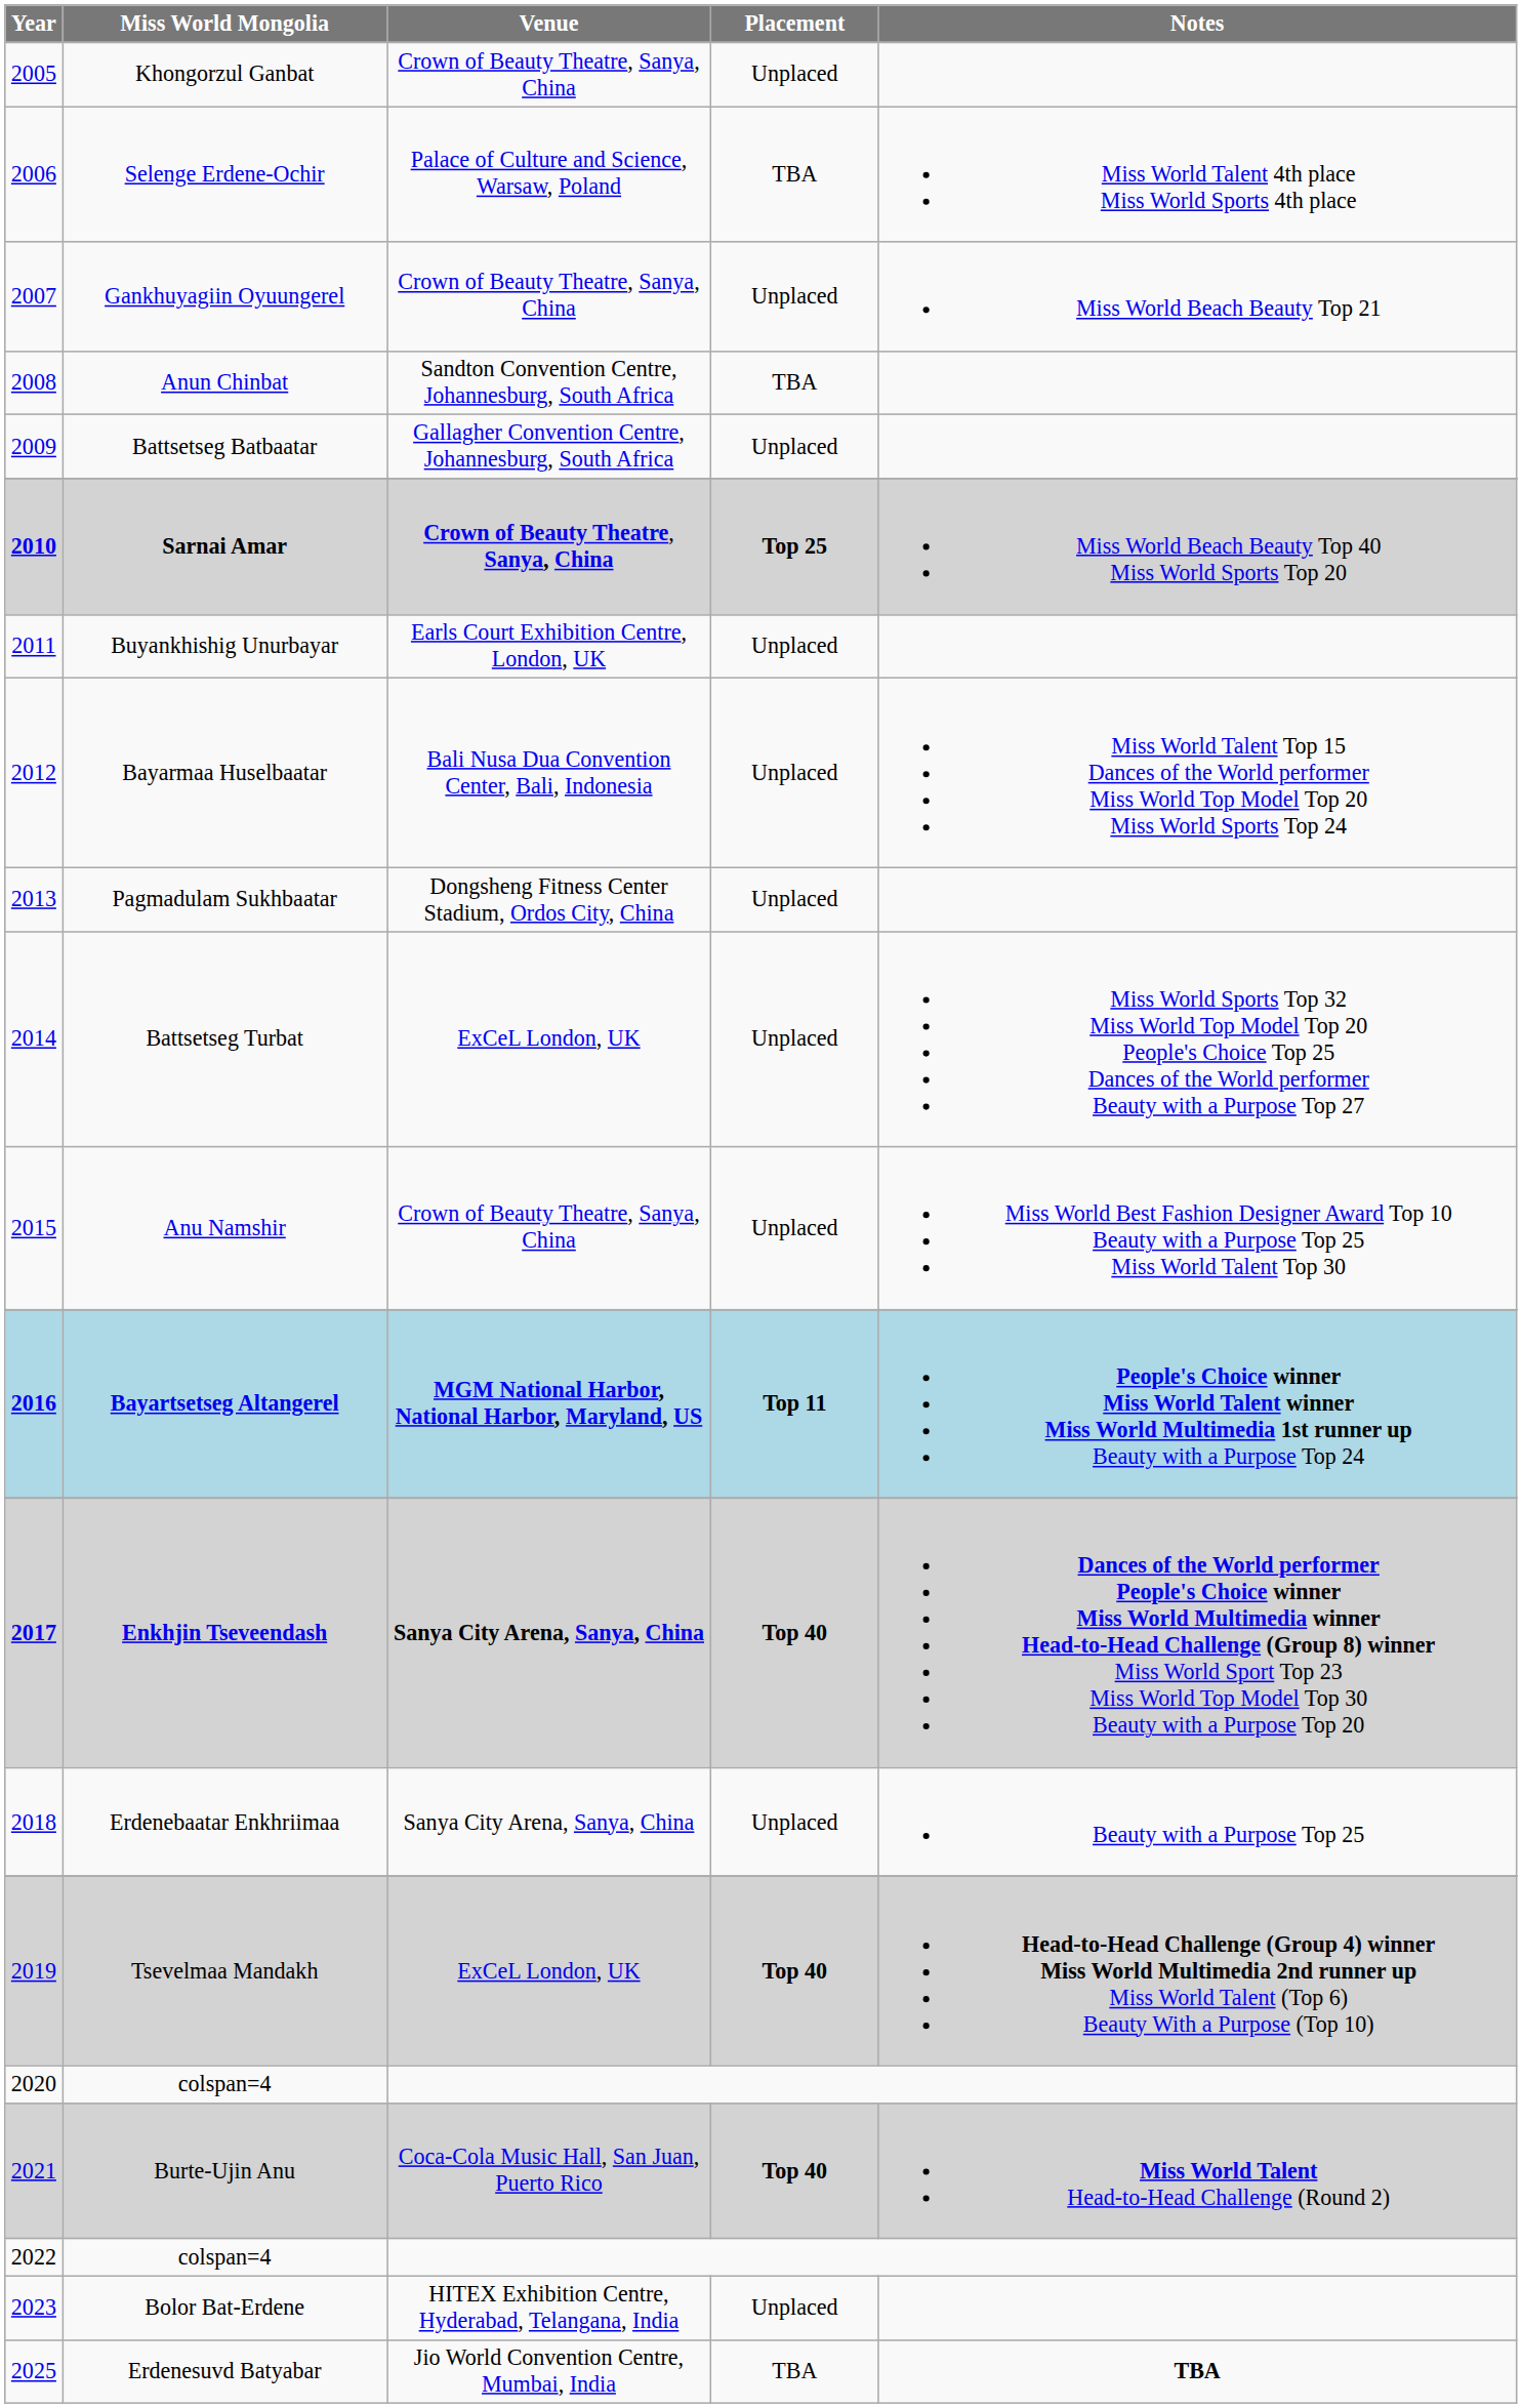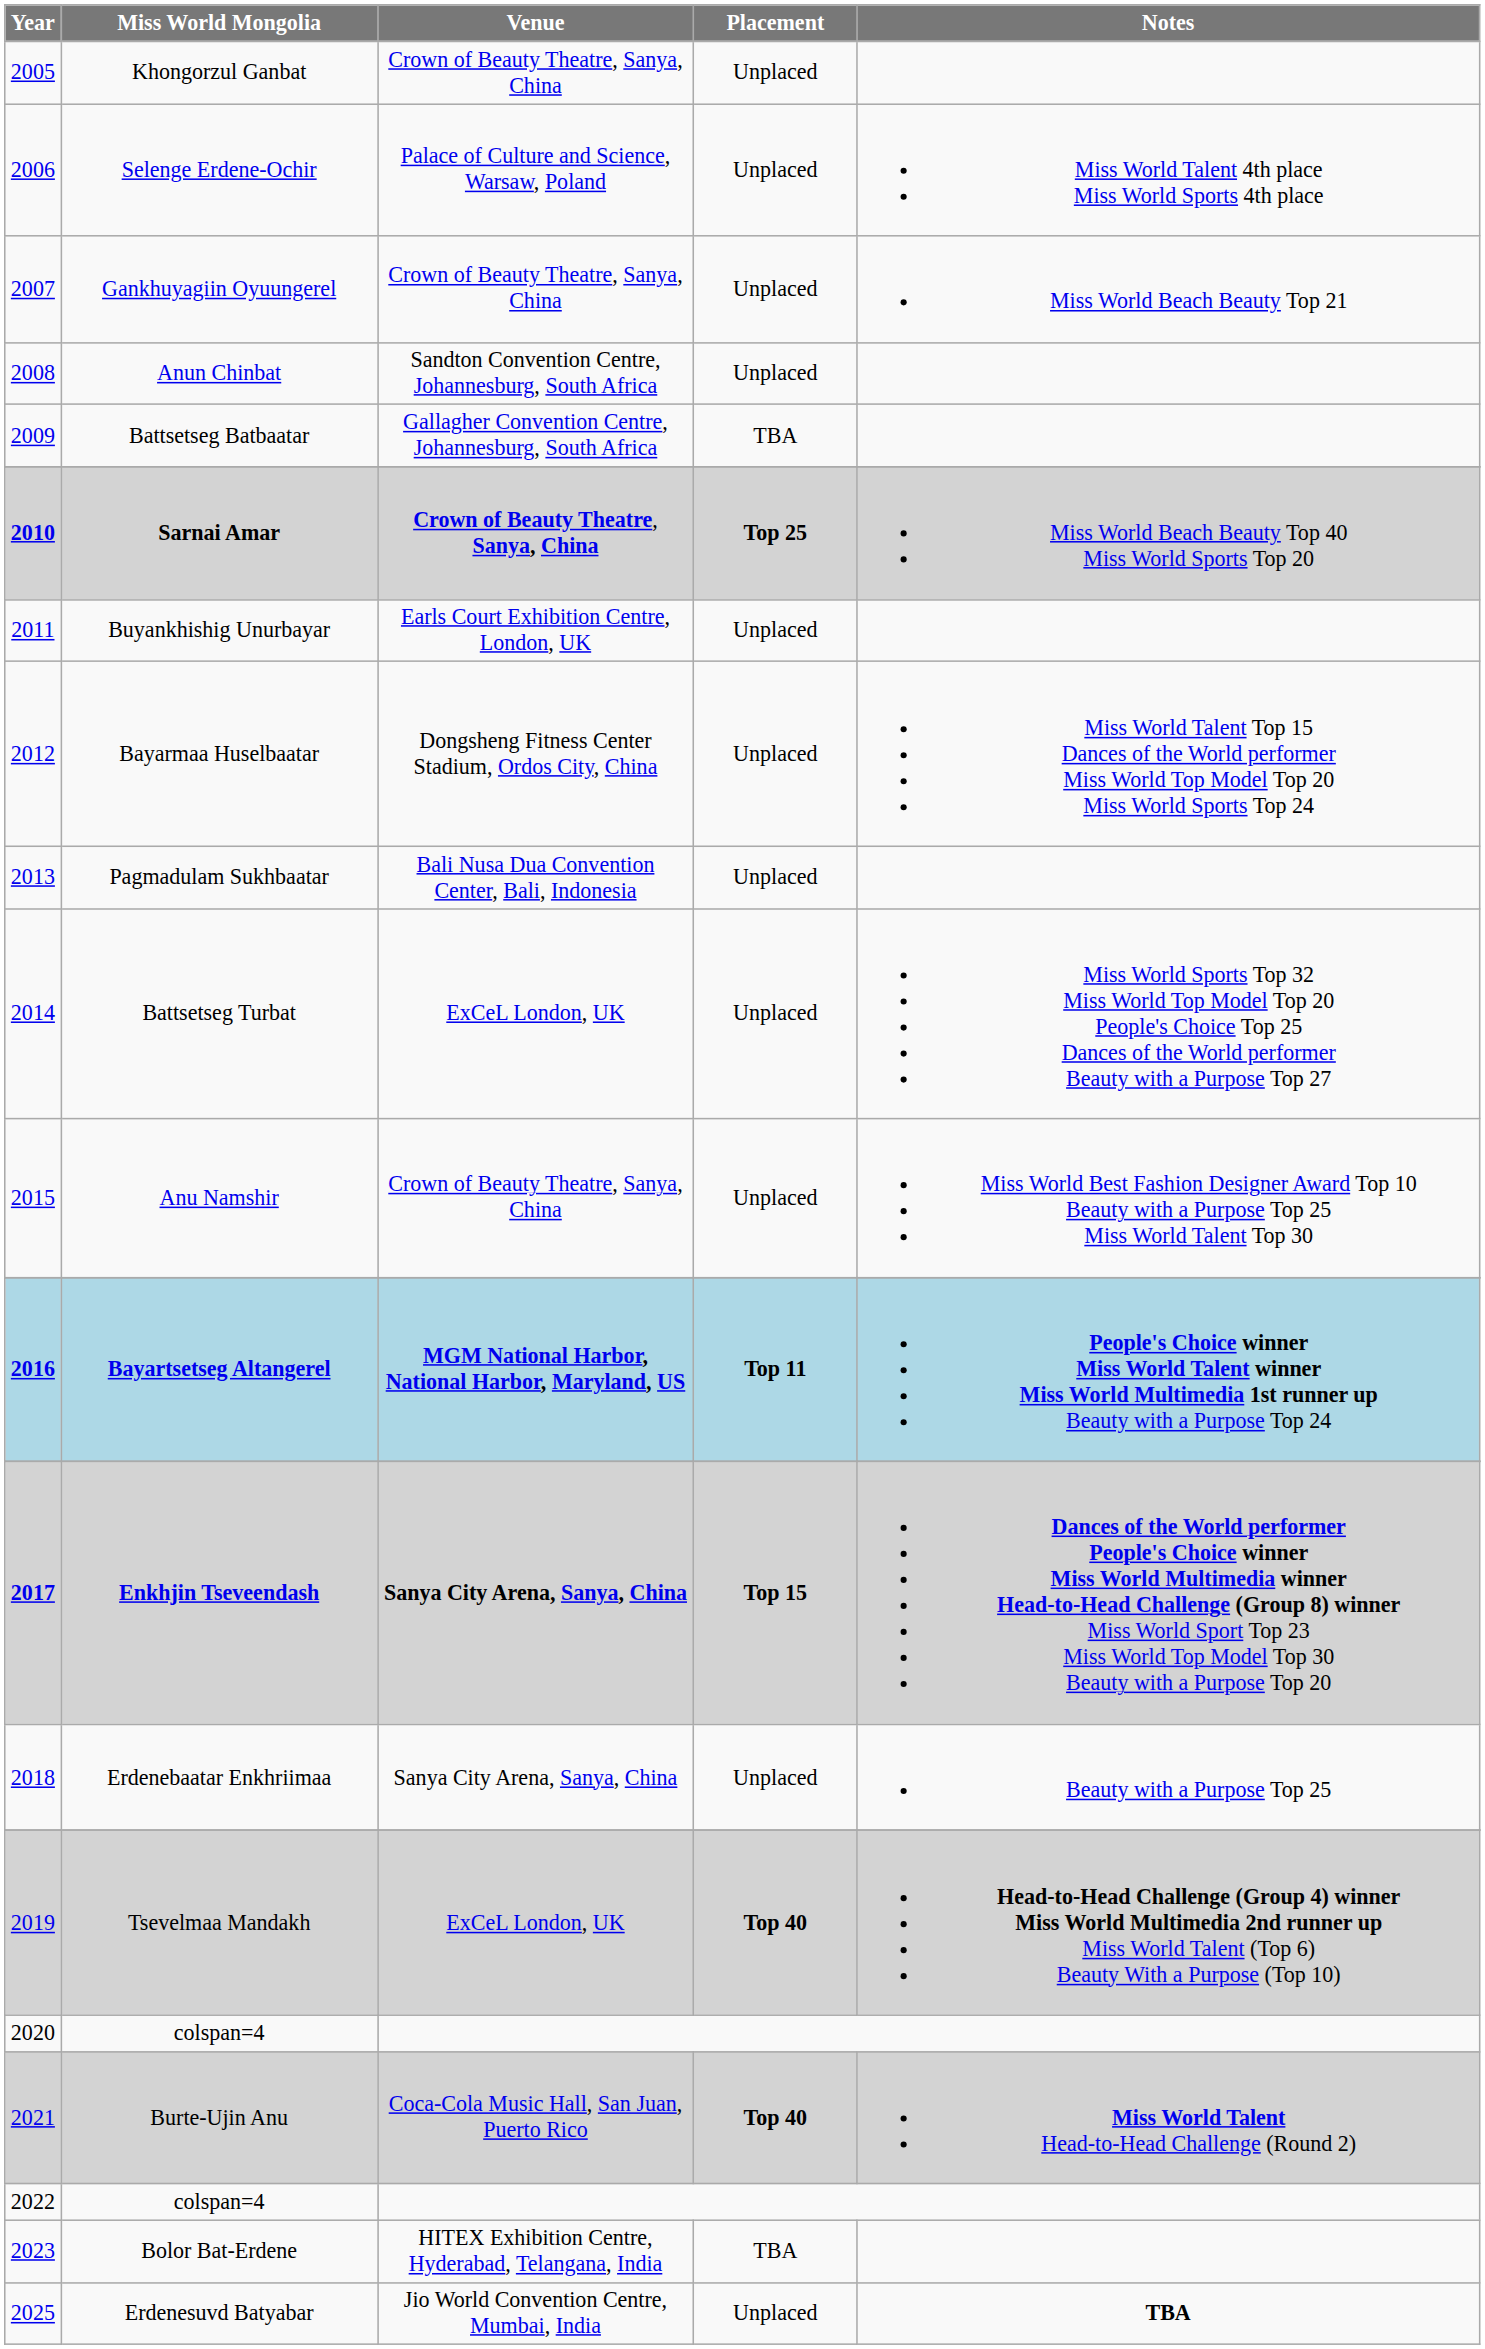Selenge Erdene-Ochir | Placement: TBA -> Unplaced
Anun Chinbat | Placement: TBA -> Unplaced
Battsetseg Batbaatar | Placement: Unplaced -> TBA
Bayarmaa Huselbaatar | Venue: Bali Nusa Dua Convention Center, Bali, Indonesia -> Dongsheng Fitness Center Stadium, Ordos City, China
Pagmadulam Sukhbaatar | Venue: Dongsheng Fitness Center Stadium, Ordos City, China -> Bali Nusa Dua Convention Center, Bali, Indonesia
Enkhjin Tseveendash | Placement: Top 40 -> Top 15
Bolor Bat-Erdene | Placement: Unplaced -> TBA
Erdenesuvd Batyabar | Placement: TBA -> Unplaced
